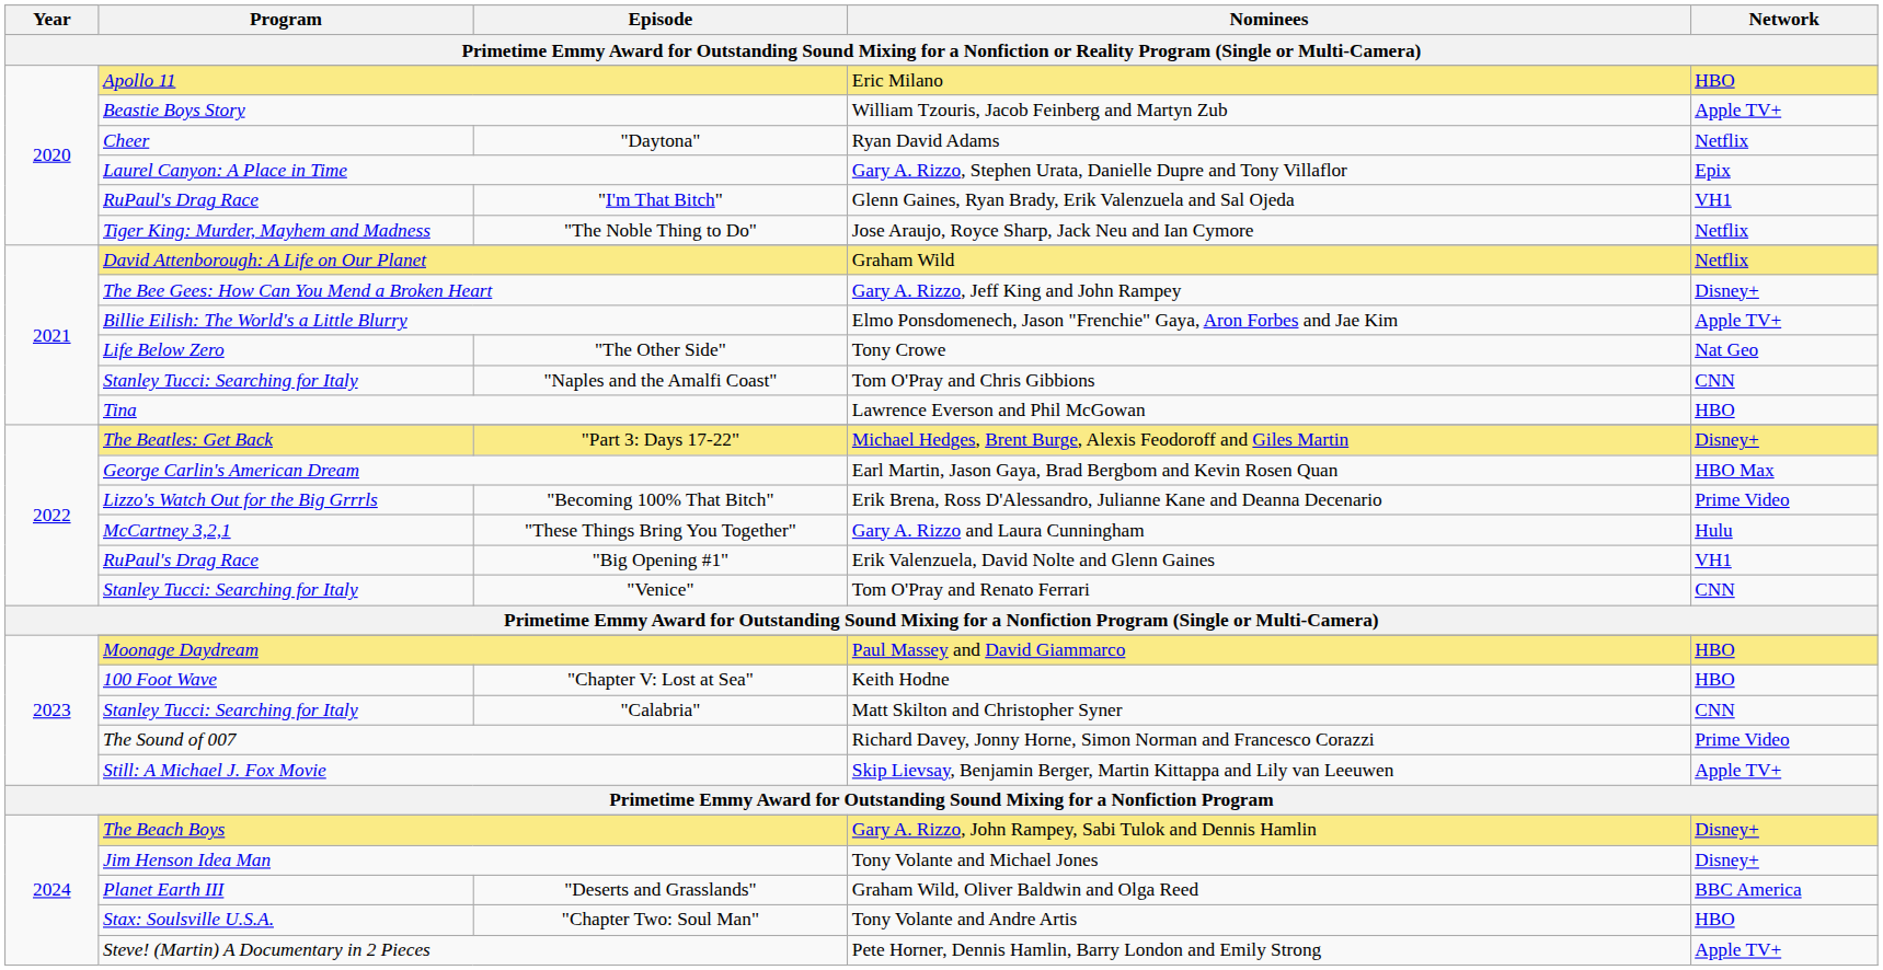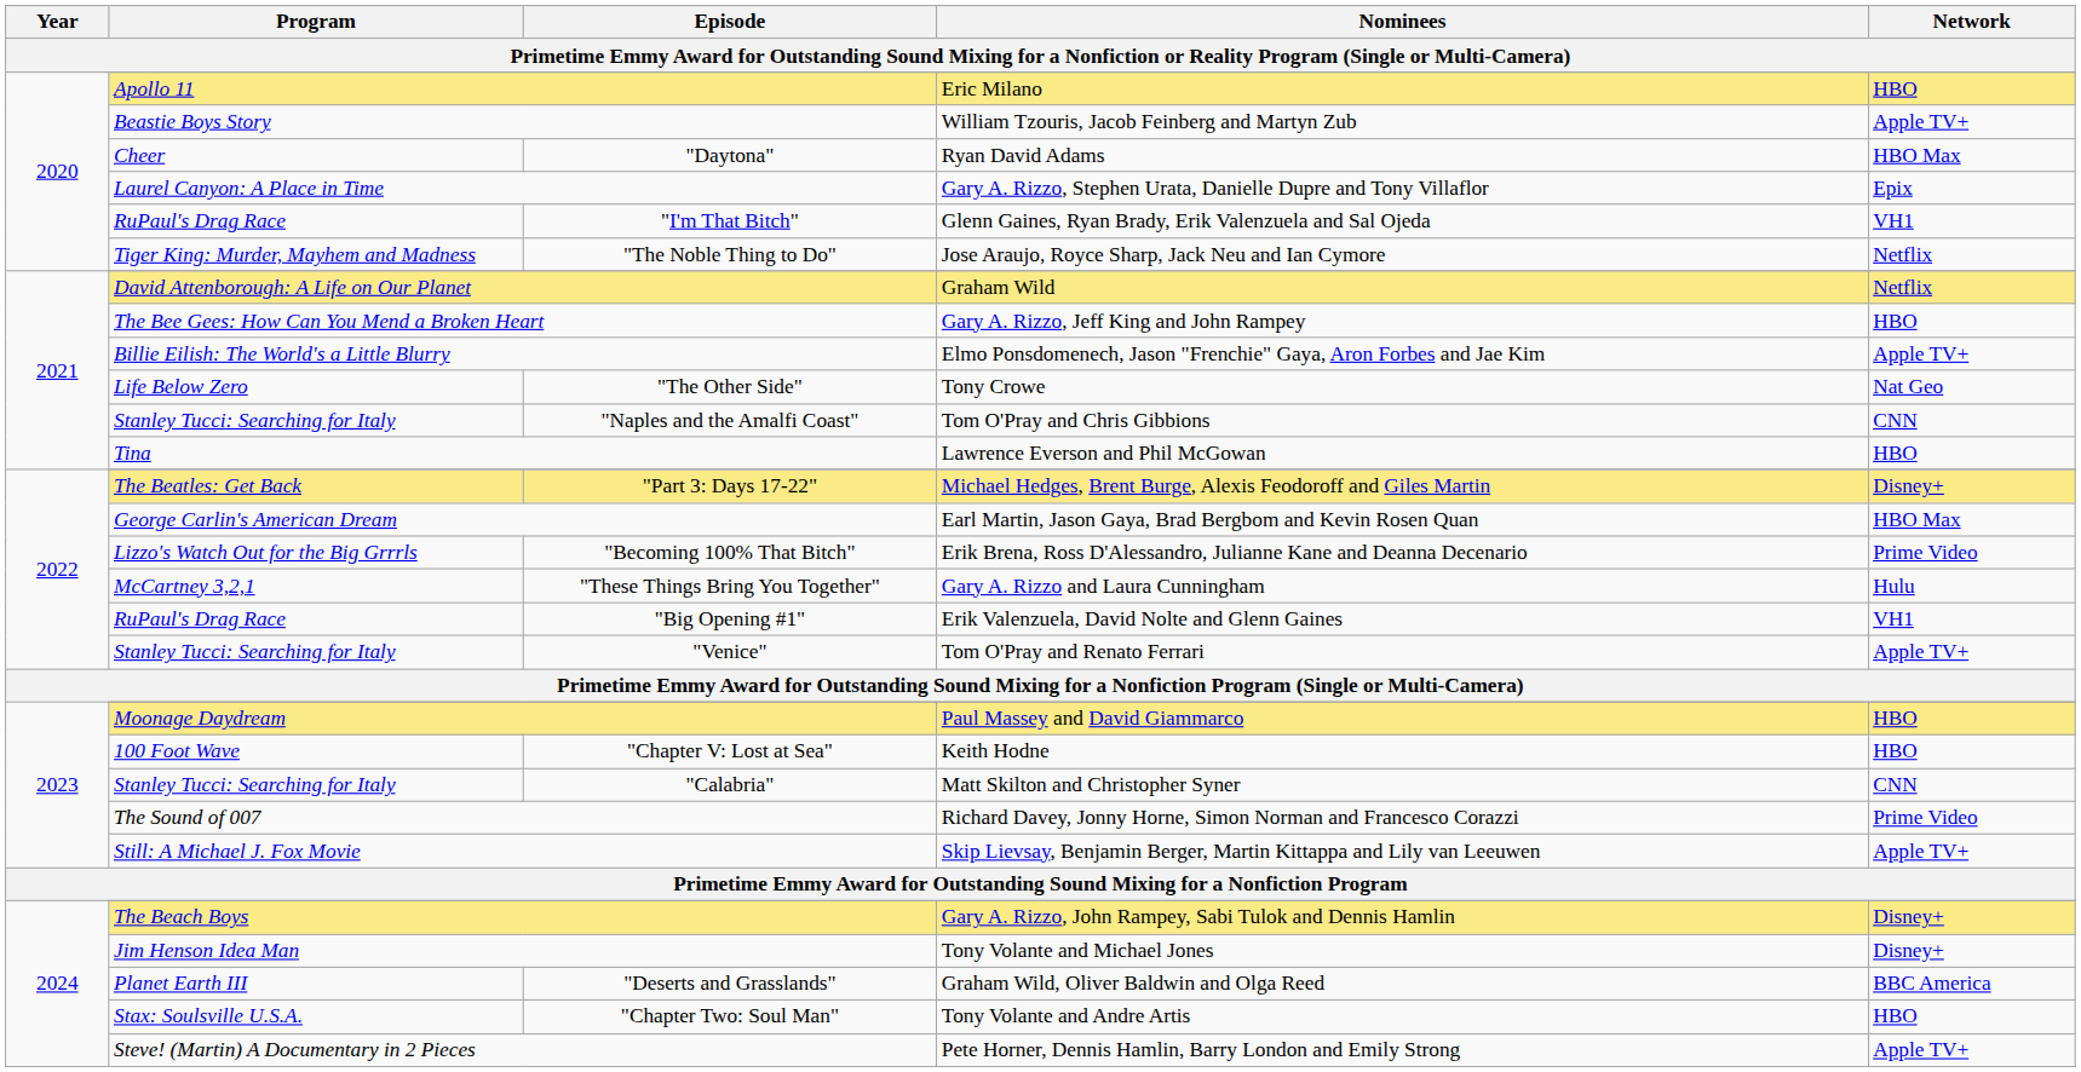"Daytona" | Network: Netflix -> HBO Max
The Bee Gees: How Can You Mend a Broken Heart | Network: Disney+ -> HBO
"Venice" | Network: CNN -> Apple TV+
